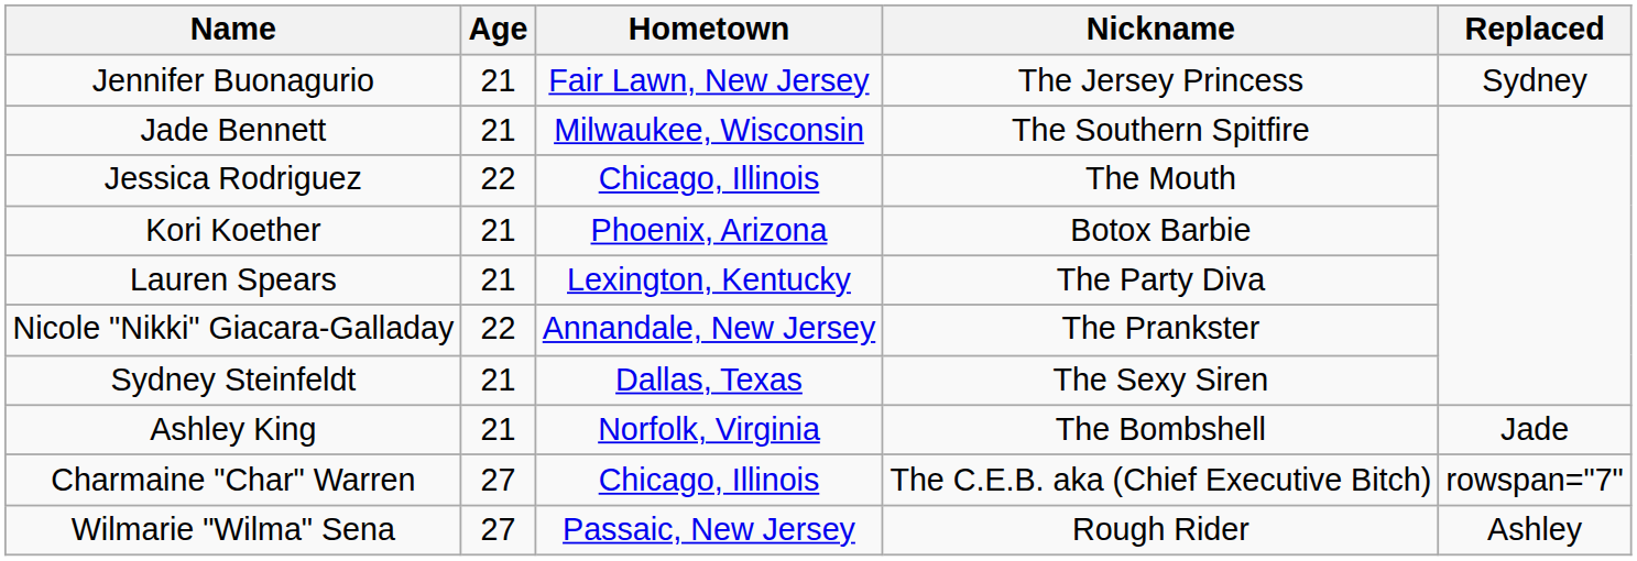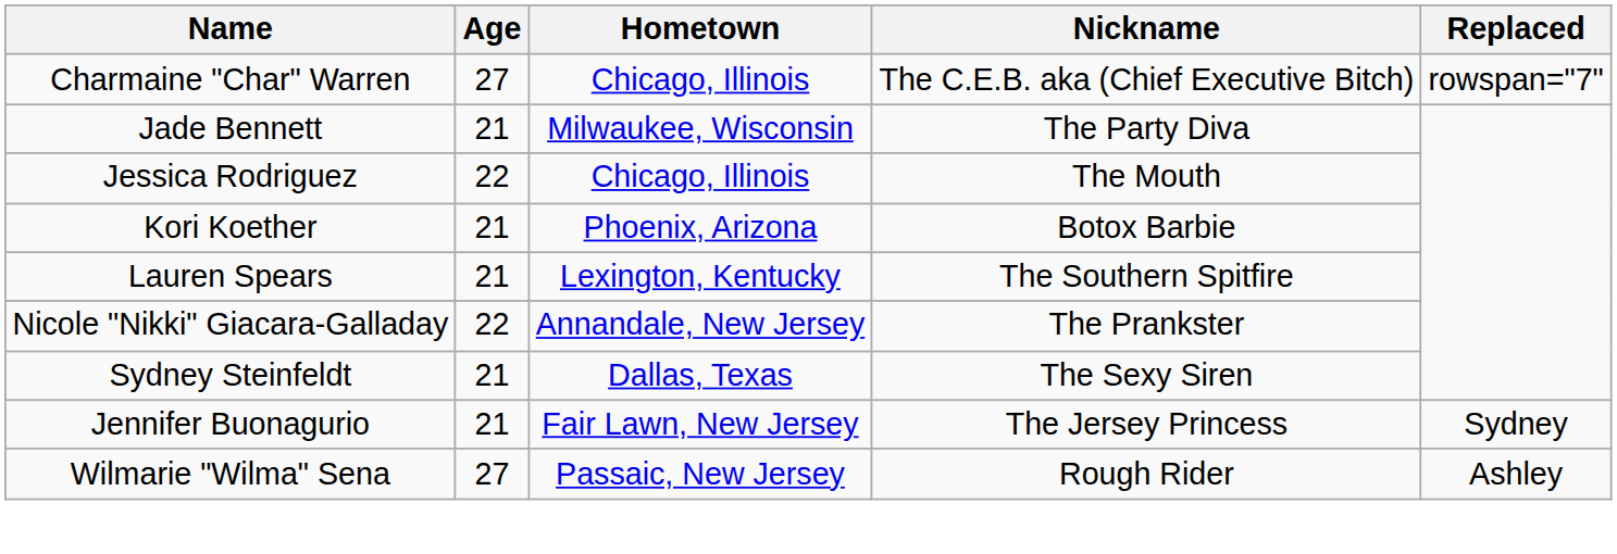rows swapped: Charmaine "Char" Warren <-> Jennifer Buonagurio
Jade Bennett | Nickname: The Southern Spitfire -> The Party Diva
Lauren Spears | Nickname: The Party Diva -> The Southern Spitfire
- row: Ashley King | 21 | Norfolk, Virginia | The Bombshell | Jade
